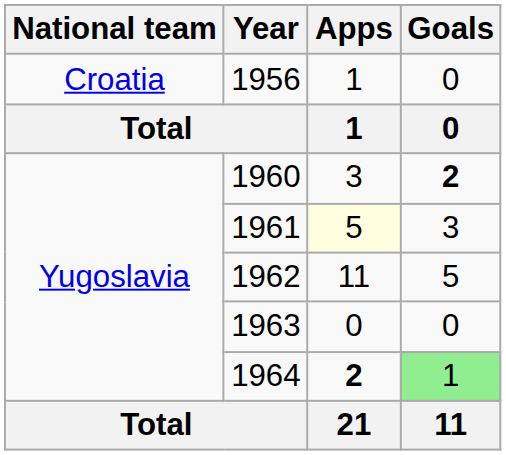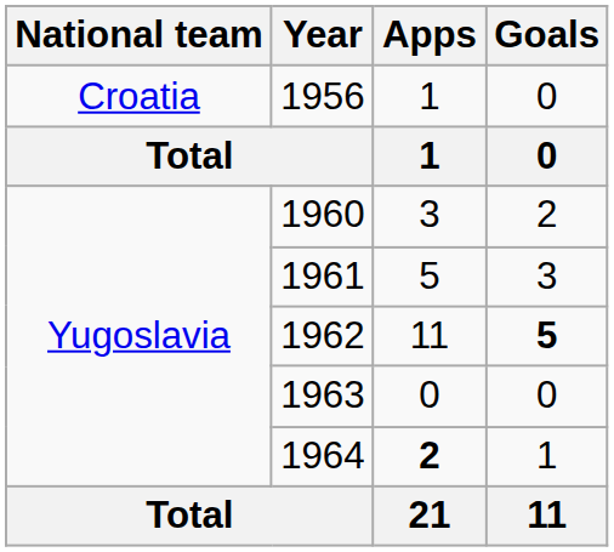1960 | Goals: bold -> normal
1961 | Apps: lightyellow background -> no background
1962 | Goals: normal -> bold
1964 | Goals: lightgreen background -> no background
